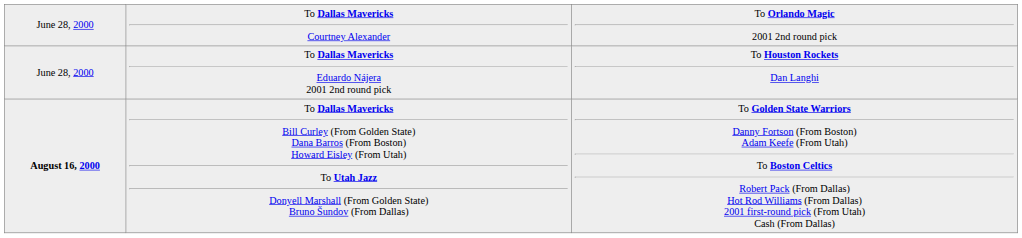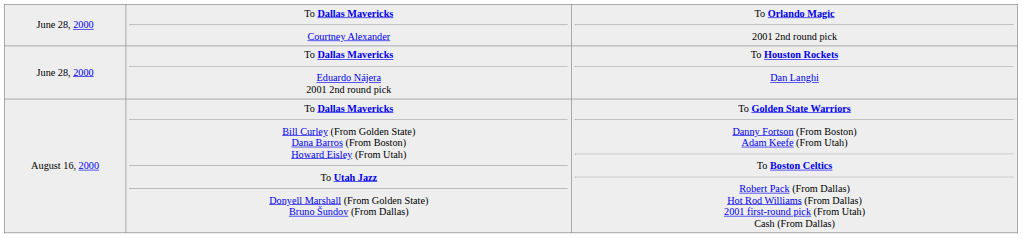August 16, 2000 | column 1: bold -> normal
